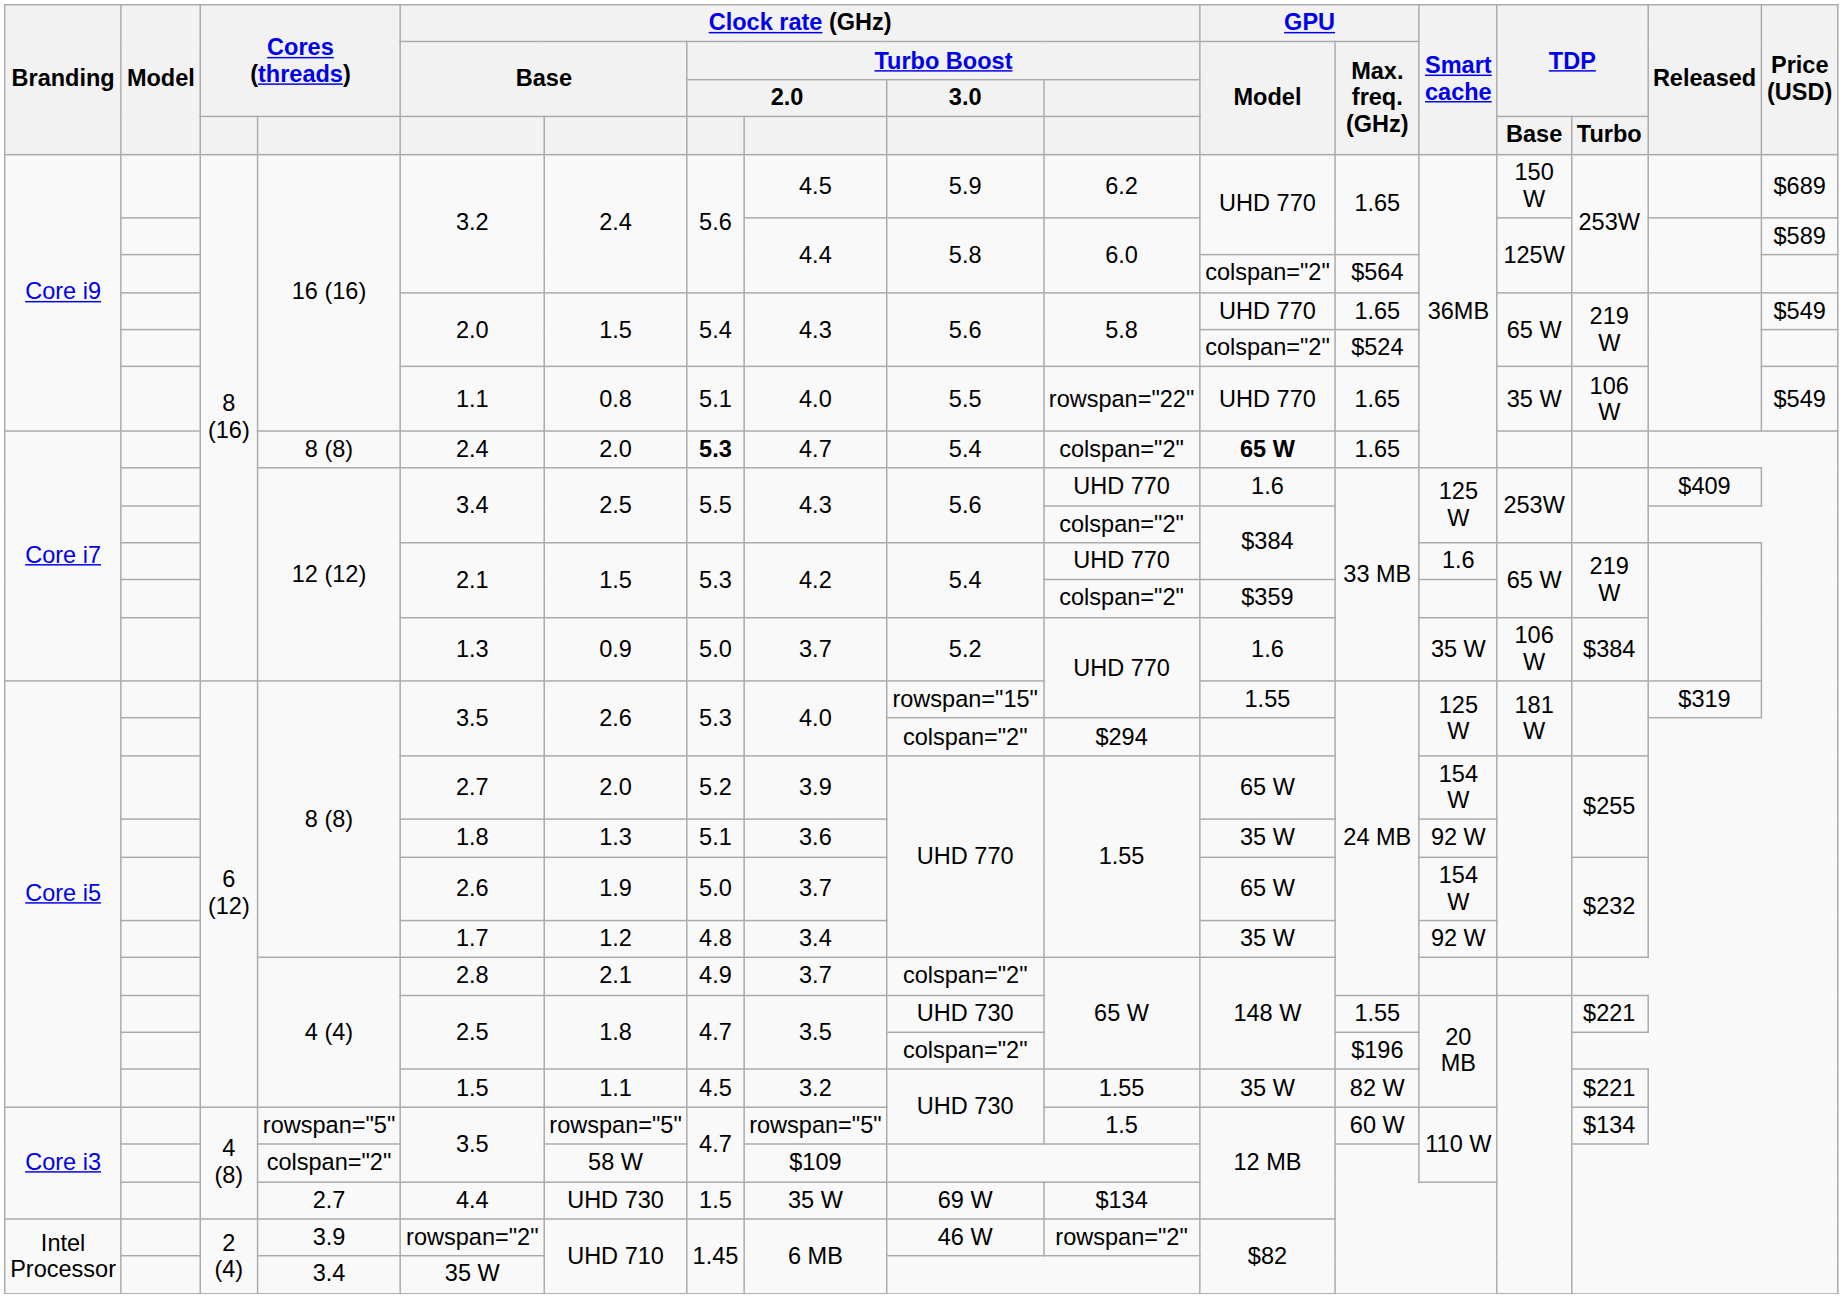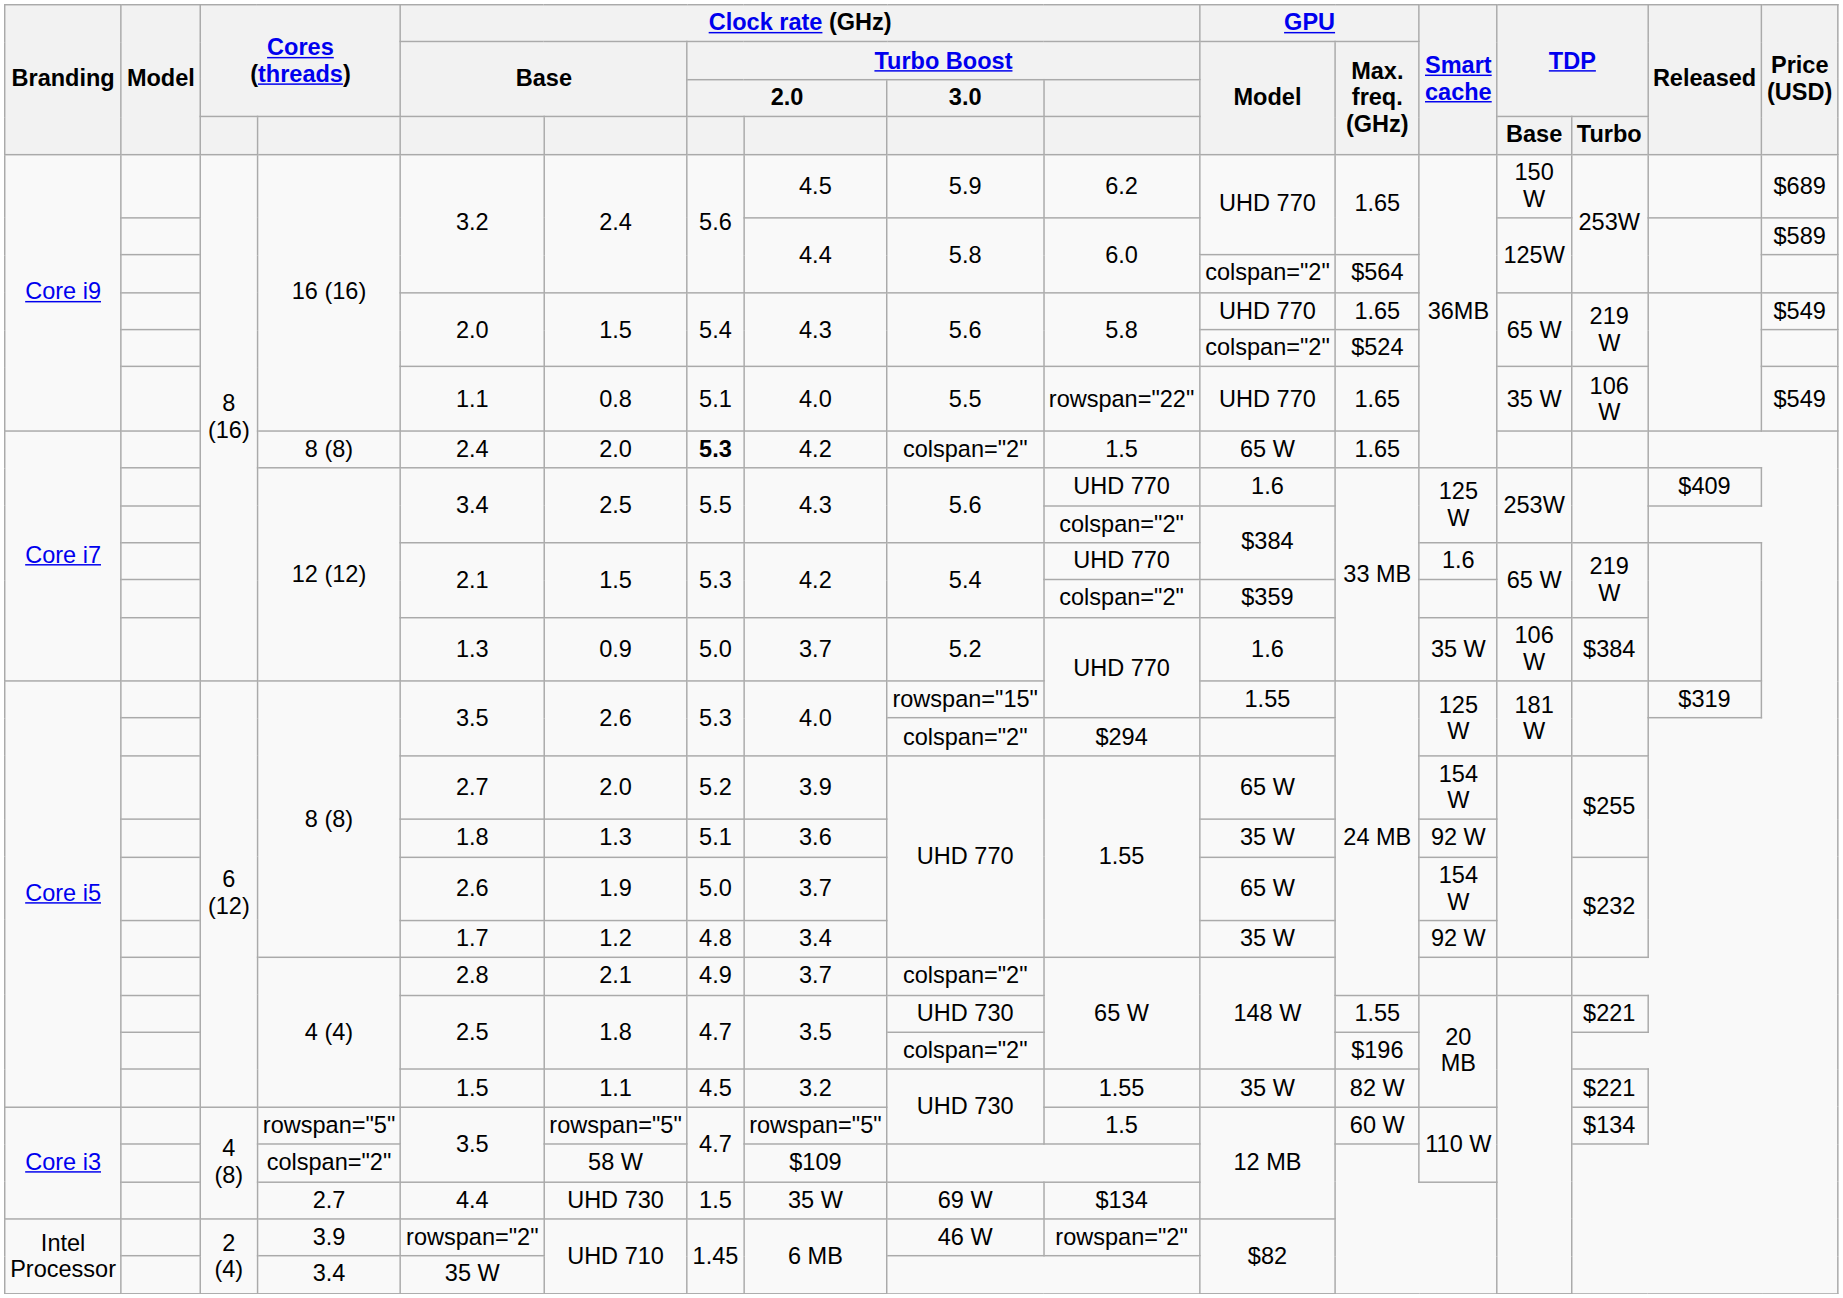Core i7 / 8 (8) | column 8: 4.7 -> 4.2
Core i7 / 8 (8) | Clock rate (GHz) / Turbo Boost / 3.0: 5.4 -> colspan="2"
Core i7 / 8 (8) | Clock rate (GHz) / Turbo Boost: colspan="2" -> 1.5
Core i7 / 8 (8) | GPU / Model: bold -> normal
